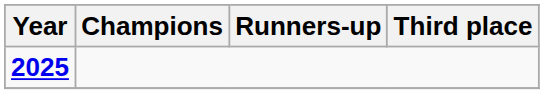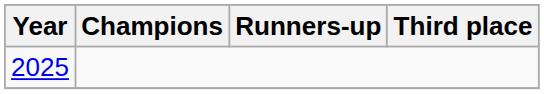2025 | Year: bold -> normal
